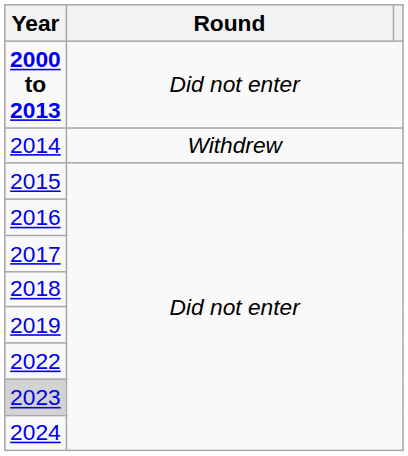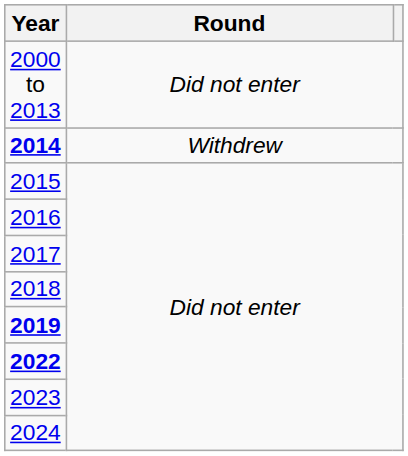2000 to 2013 | Year: bold -> normal
2014 | Year: normal -> bold
2019 | Year: normal -> bold
2022 | Year: normal -> bold
2023 | Year: lightgrey background -> no background
